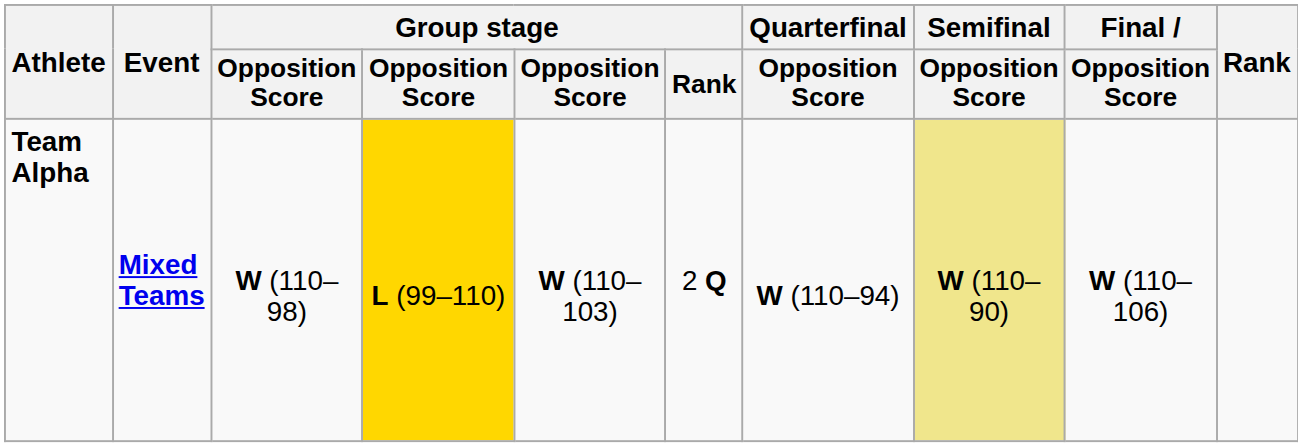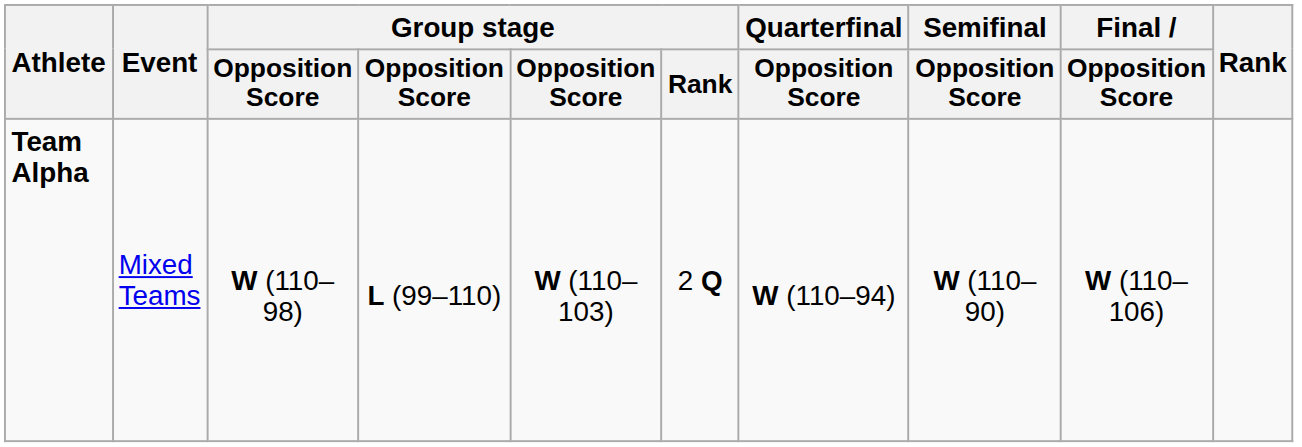Team Alpha | Event: bold -> normal
Team Alpha | column 4: gold background -> no background
Team Alpha | Semifinal / Opposition Score: khaki background -> no background
